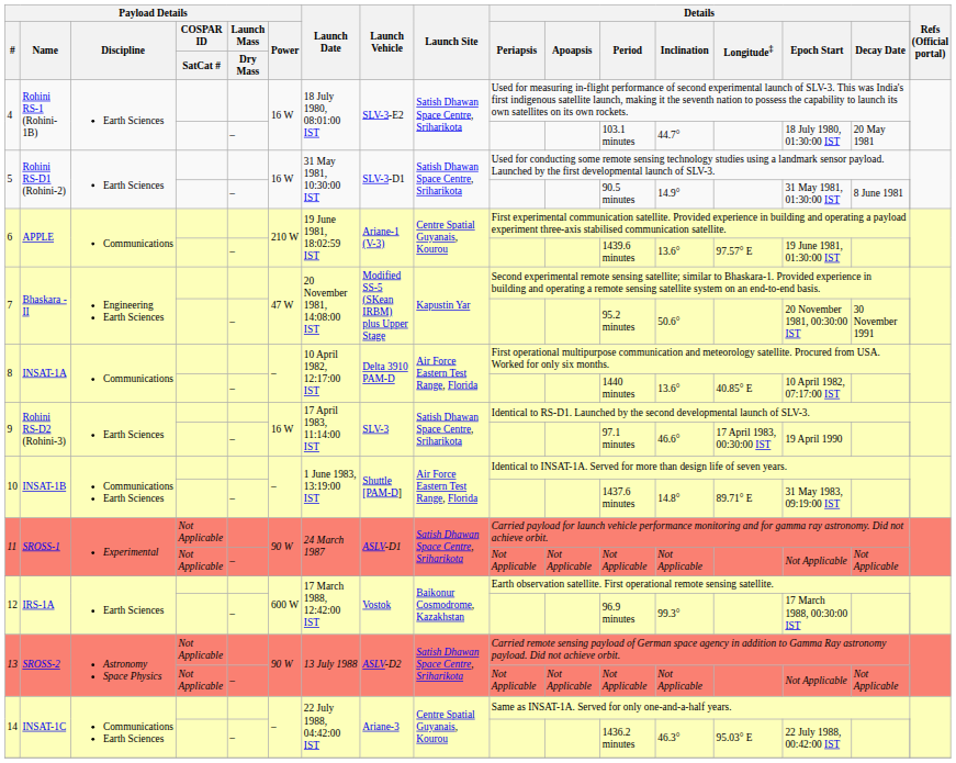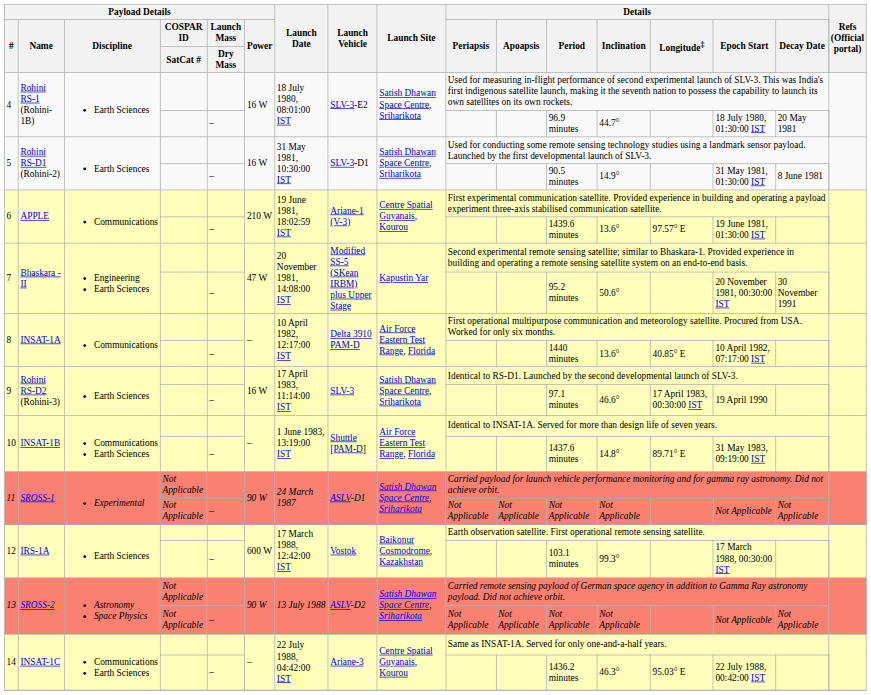row 5 | Details / Period: 103.1 minutes -> 96.9 minutes
row 21 | Details / Period: 96.9 minutes -> 103.1 minutes
